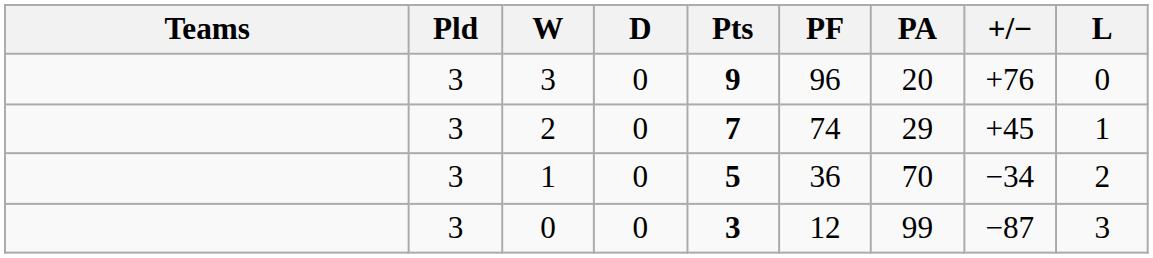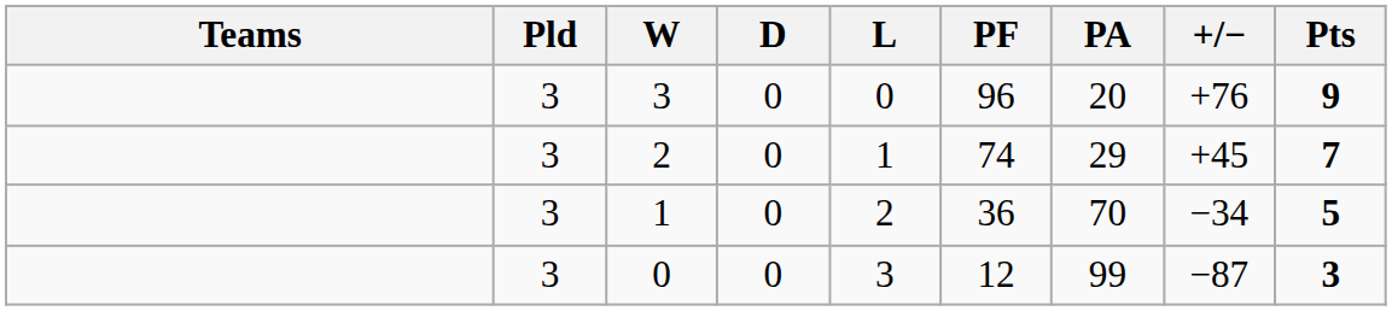columns swapped: L <-> Pts
